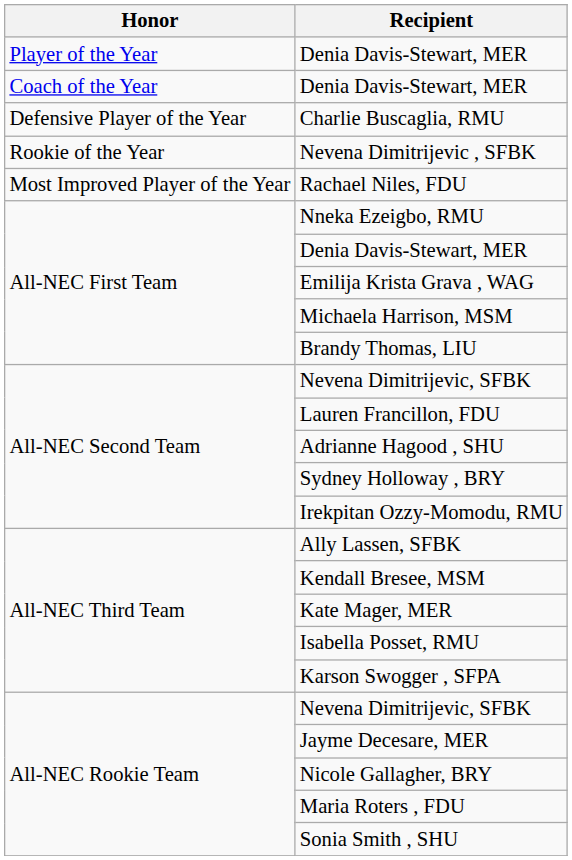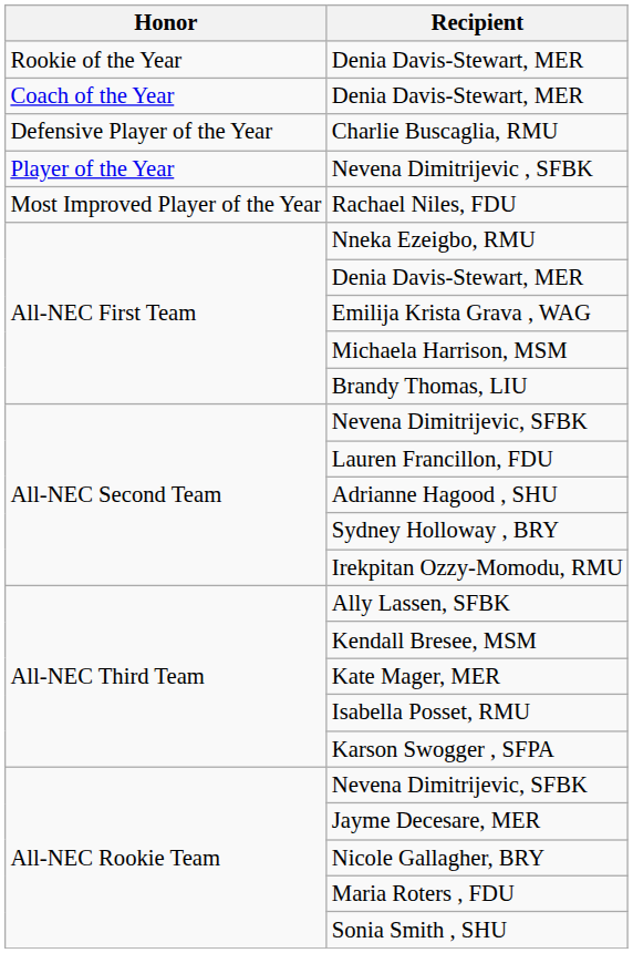row 2 | Honor: Player of the Year -> Rookie of the Year
row 5 | Honor: Rookie of the Year -> Player of the Year
